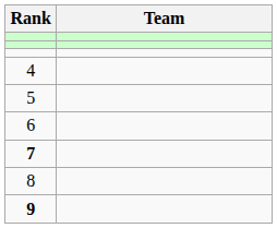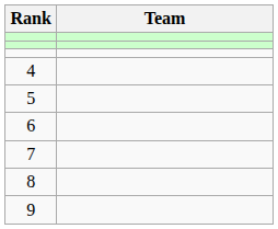row 8 | Rank: bold -> normal
row 10 | Rank: bold -> normal
